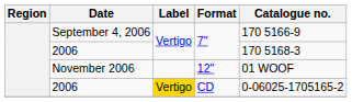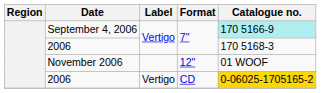September 4, 2006 | Catalogue no.: no background -> paleturquoise background
2006 / CD | Label: gold background -> no background
2006 / CD | Catalogue no.: no background -> gold background
